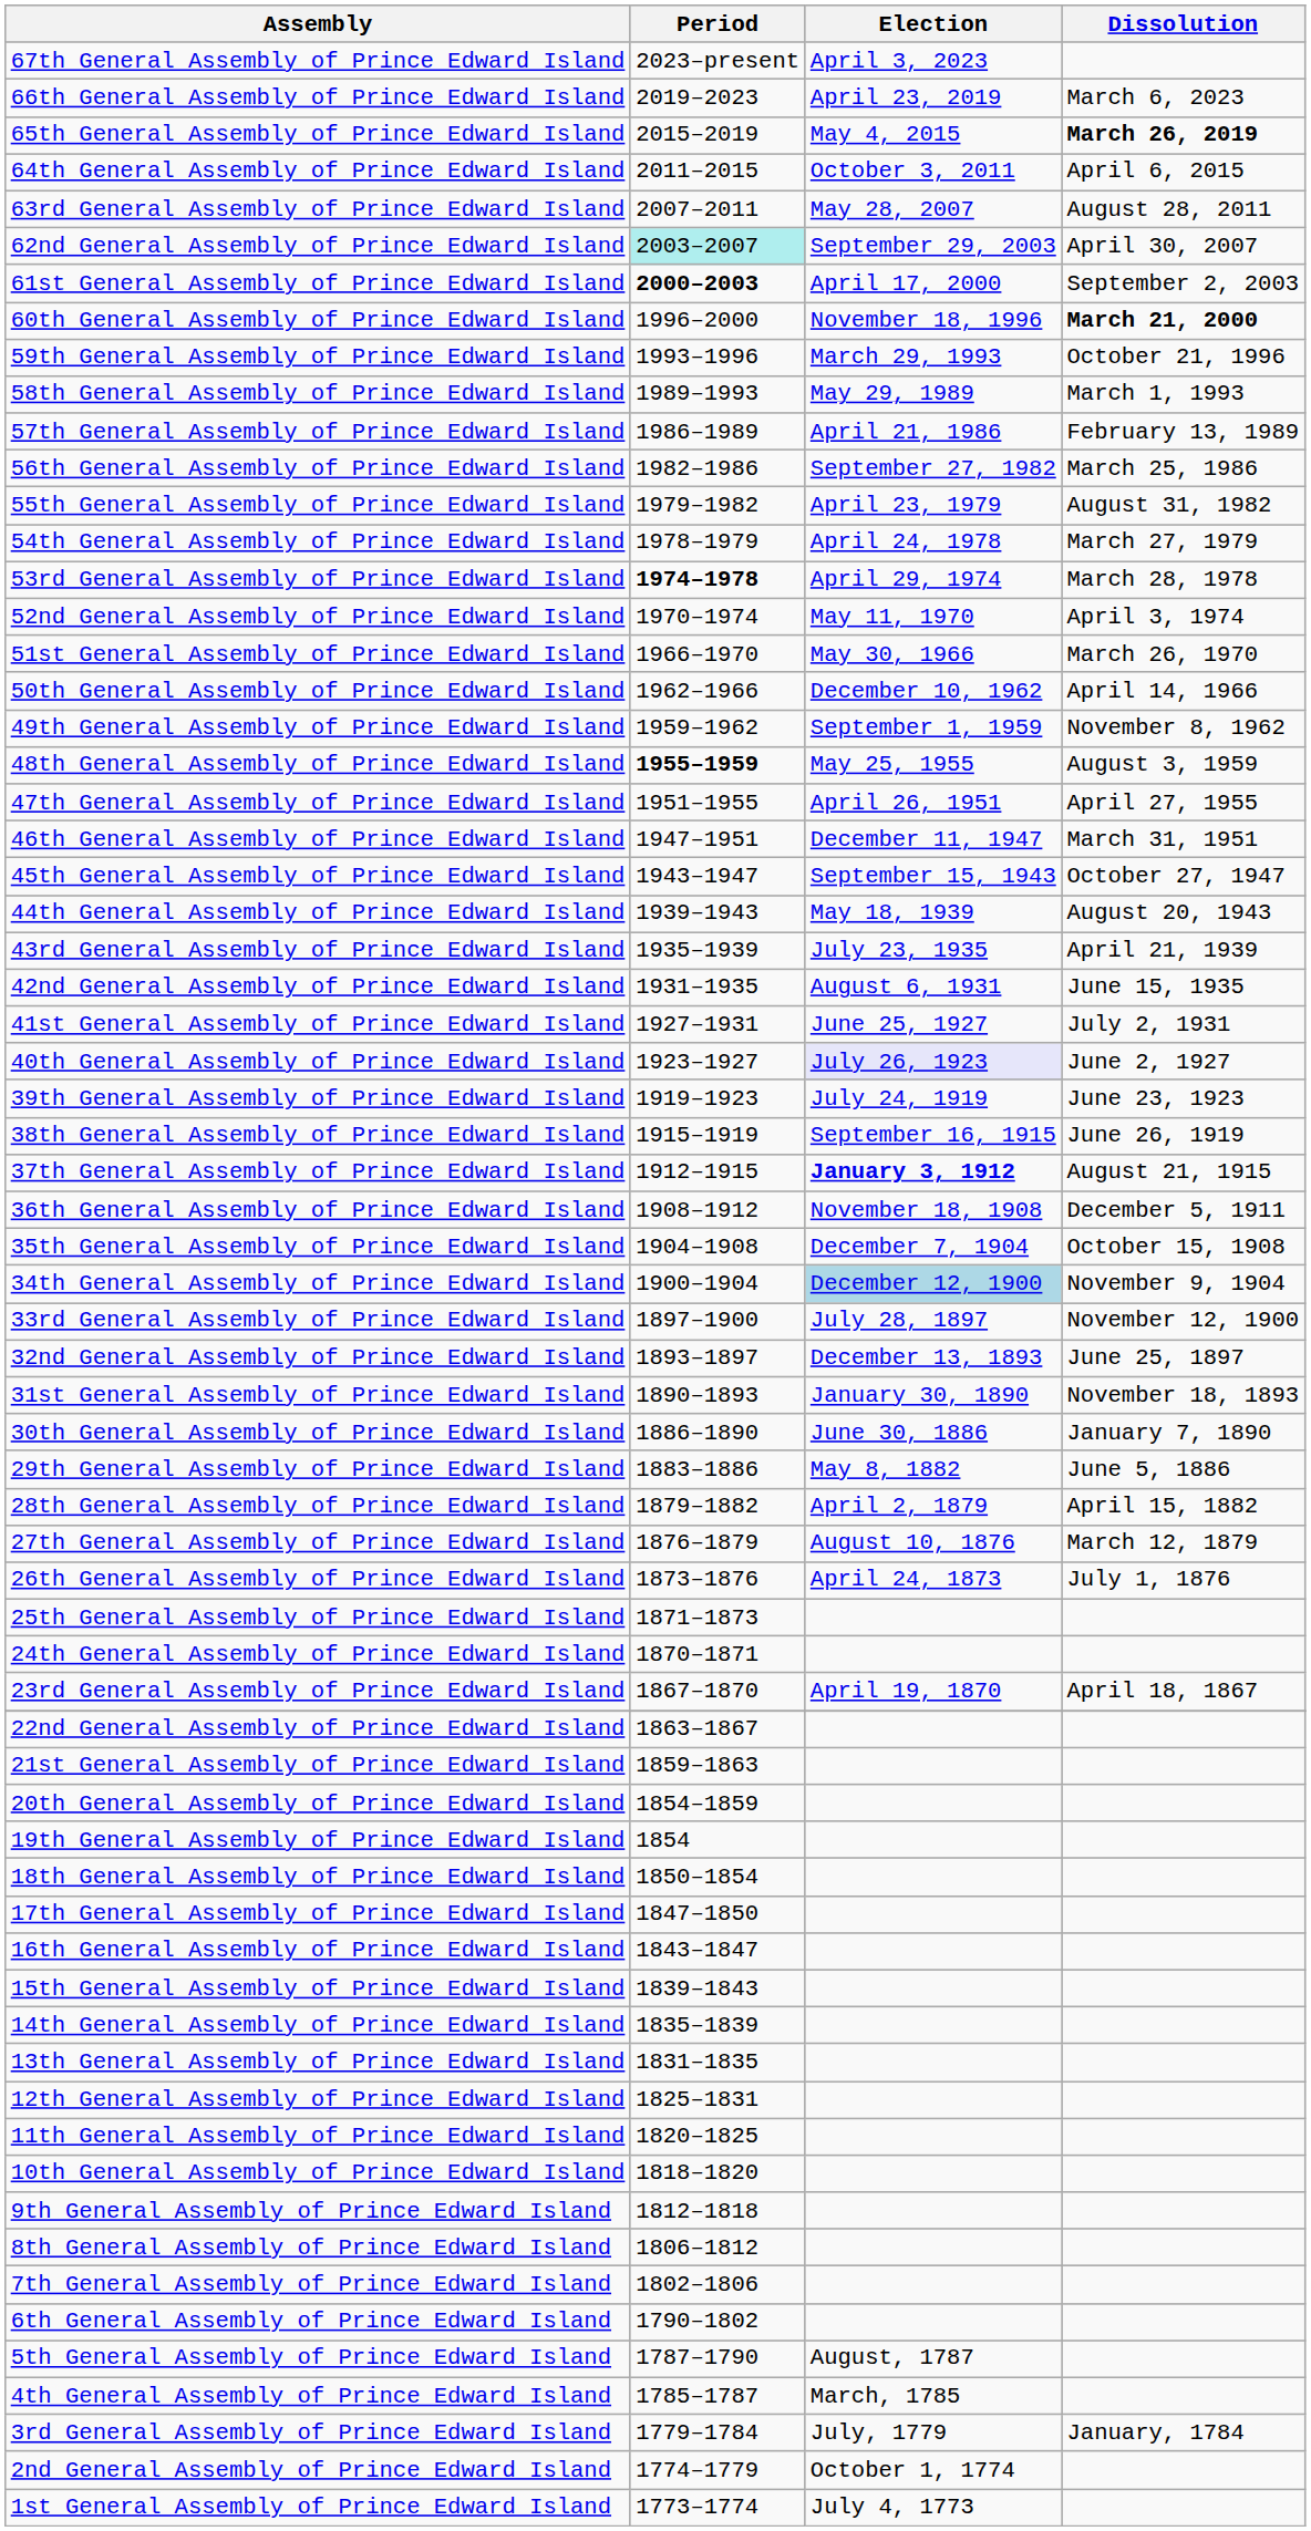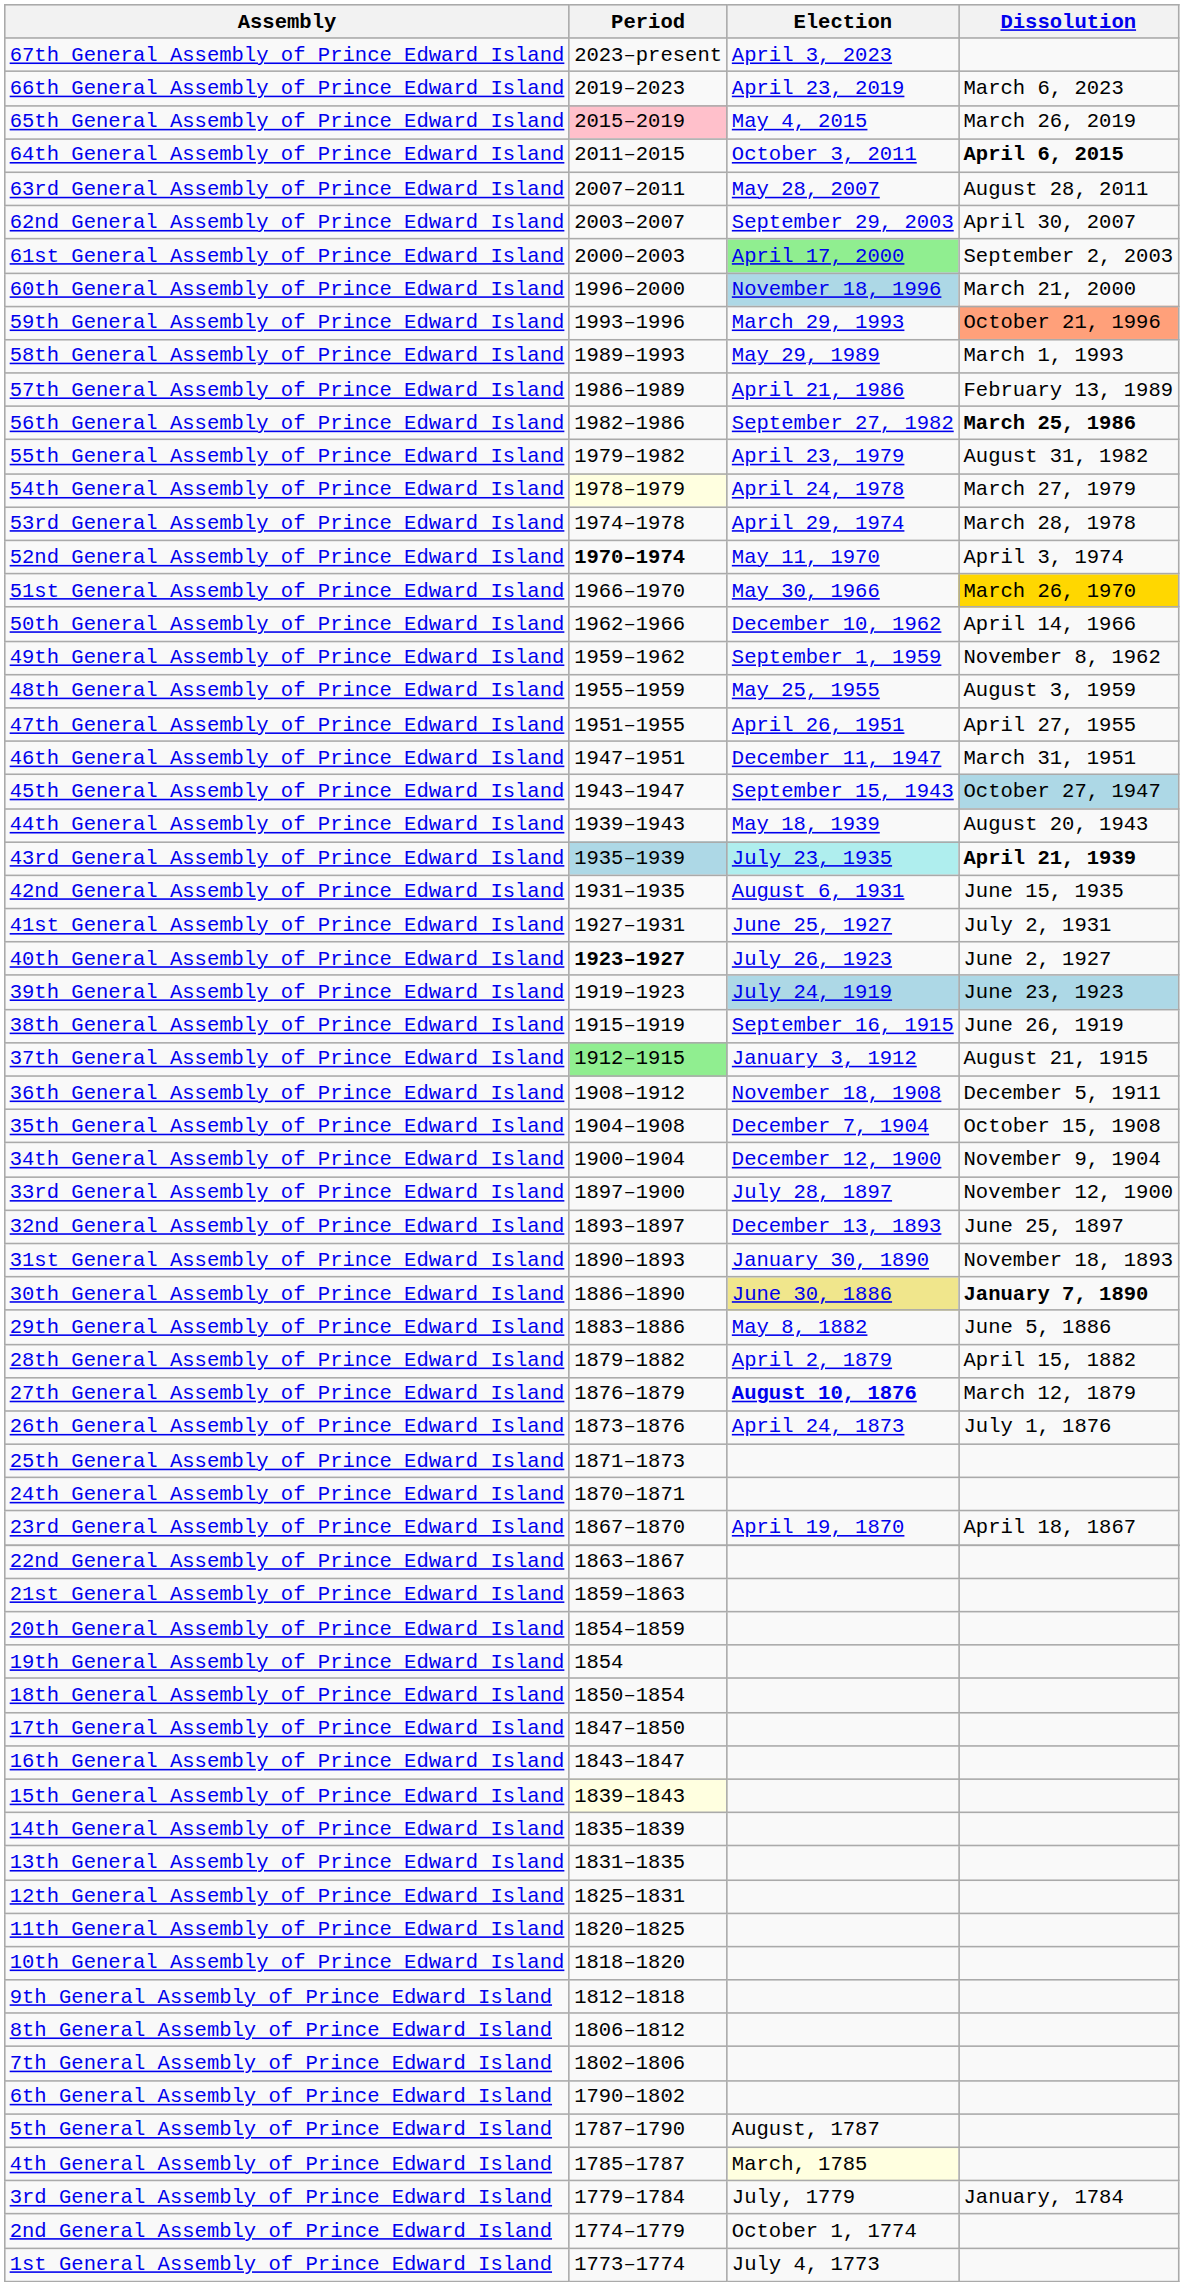65th General Assembly of Prince Edward Island | Period: no background -> pink background
65th General Assembly of Prince Edward Island | Dissolution: bold -> normal
64th General Assembly of Prince Edward Island | Dissolution: normal -> bold
62nd General Assembly of Prince Edward Island | Period: paleturquoise background -> no background
61st General Assembly of Prince Edward Island | Period: bold -> normal
61st General Assembly of Prince Edward Island | Election: no background -> lightgreen background
60th General Assembly of Prince Edward Island | Election: no background -> lightblue background
60th General Assembly of Prince Edward Island | Dissolution: bold -> normal
59th General Assembly of Prince Edward Island | Dissolution: no background -> lightsalmon background
56th General Assembly of Prince Edward Island | Dissolution: normal -> bold
54th General Assembly of Prince Edward Island | Period: no background -> lightyellow background
53rd General Assembly of Prince Edward Island | Period: bold -> normal
52nd General Assembly of Prince Edward Island | Period: normal -> bold
51st General Assembly of Prince Edward Island | Dissolution: no background -> gold background
48th General Assembly of Prince Edward Island | Period: bold -> normal
45th General Assembly of Prince Edward Island | Dissolution: no background -> lightblue background
43rd General Assembly of Prince Edward Island | Period: no background -> lightblue background
43rd General Assembly of Prince Edward Island | Election: no background -> paleturquoise background
43rd General Assembly of Prince Edward Island | Dissolution: normal -> bold
40th General Assembly of Prince Edward Island | Period: normal -> bold
40th General Assembly of Prince Edward Island | Election: lavender background -> no background
39th General Assembly of Prince Edward Island | Election: no background -> lightblue background
39th General Assembly of Prince Edward Island | Dissolution: no background -> lightblue background
37th General Assembly of Prince Edward Island | Period: no background -> lightgreen background
37th General Assembly of Prince Edward Island | Election: bold -> normal
34th General Assembly of Prince Edward Island | Election: lightblue background -> no background
30th General Assembly of Prince Edward Island | Election: no background -> khaki background
30th General Assembly of Prince Edward Island | Dissolution: normal -> bold
27th General Assembly of Prince Edward Island | Election: normal -> bold
15th General Assembly of Prince Edward Island | Period: no background -> lightyellow background
4th General Assembly of Prince Edward Island | Election: no background -> lightyellow background
